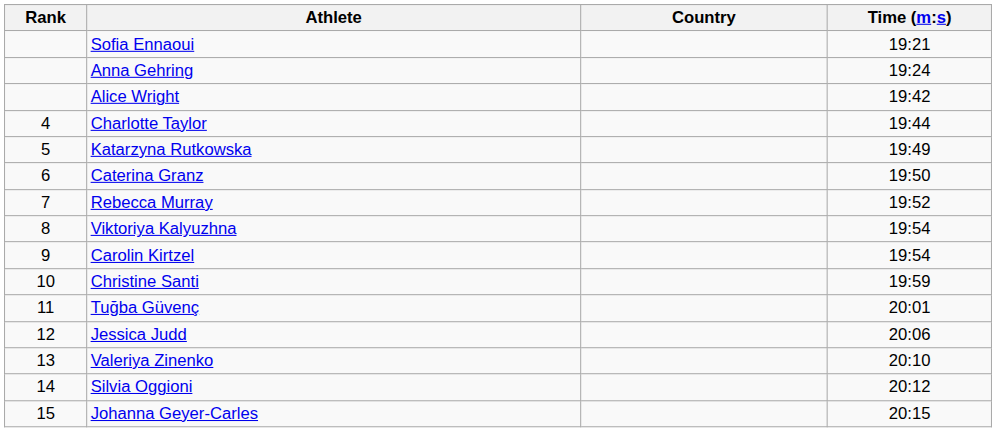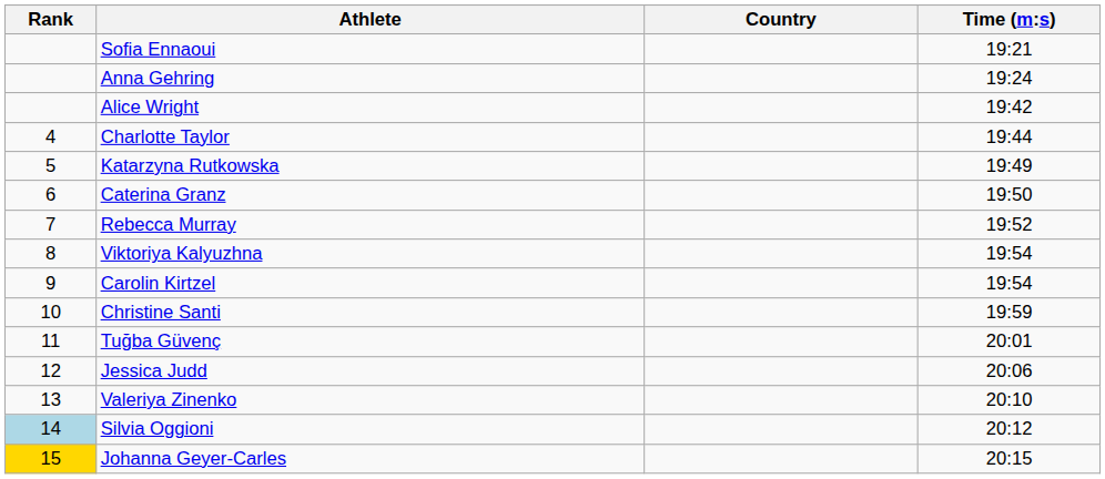Silvia Oggioni | Rank: no background -> lightblue background
Johanna Geyer-Carles | Rank: no background -> gold background
